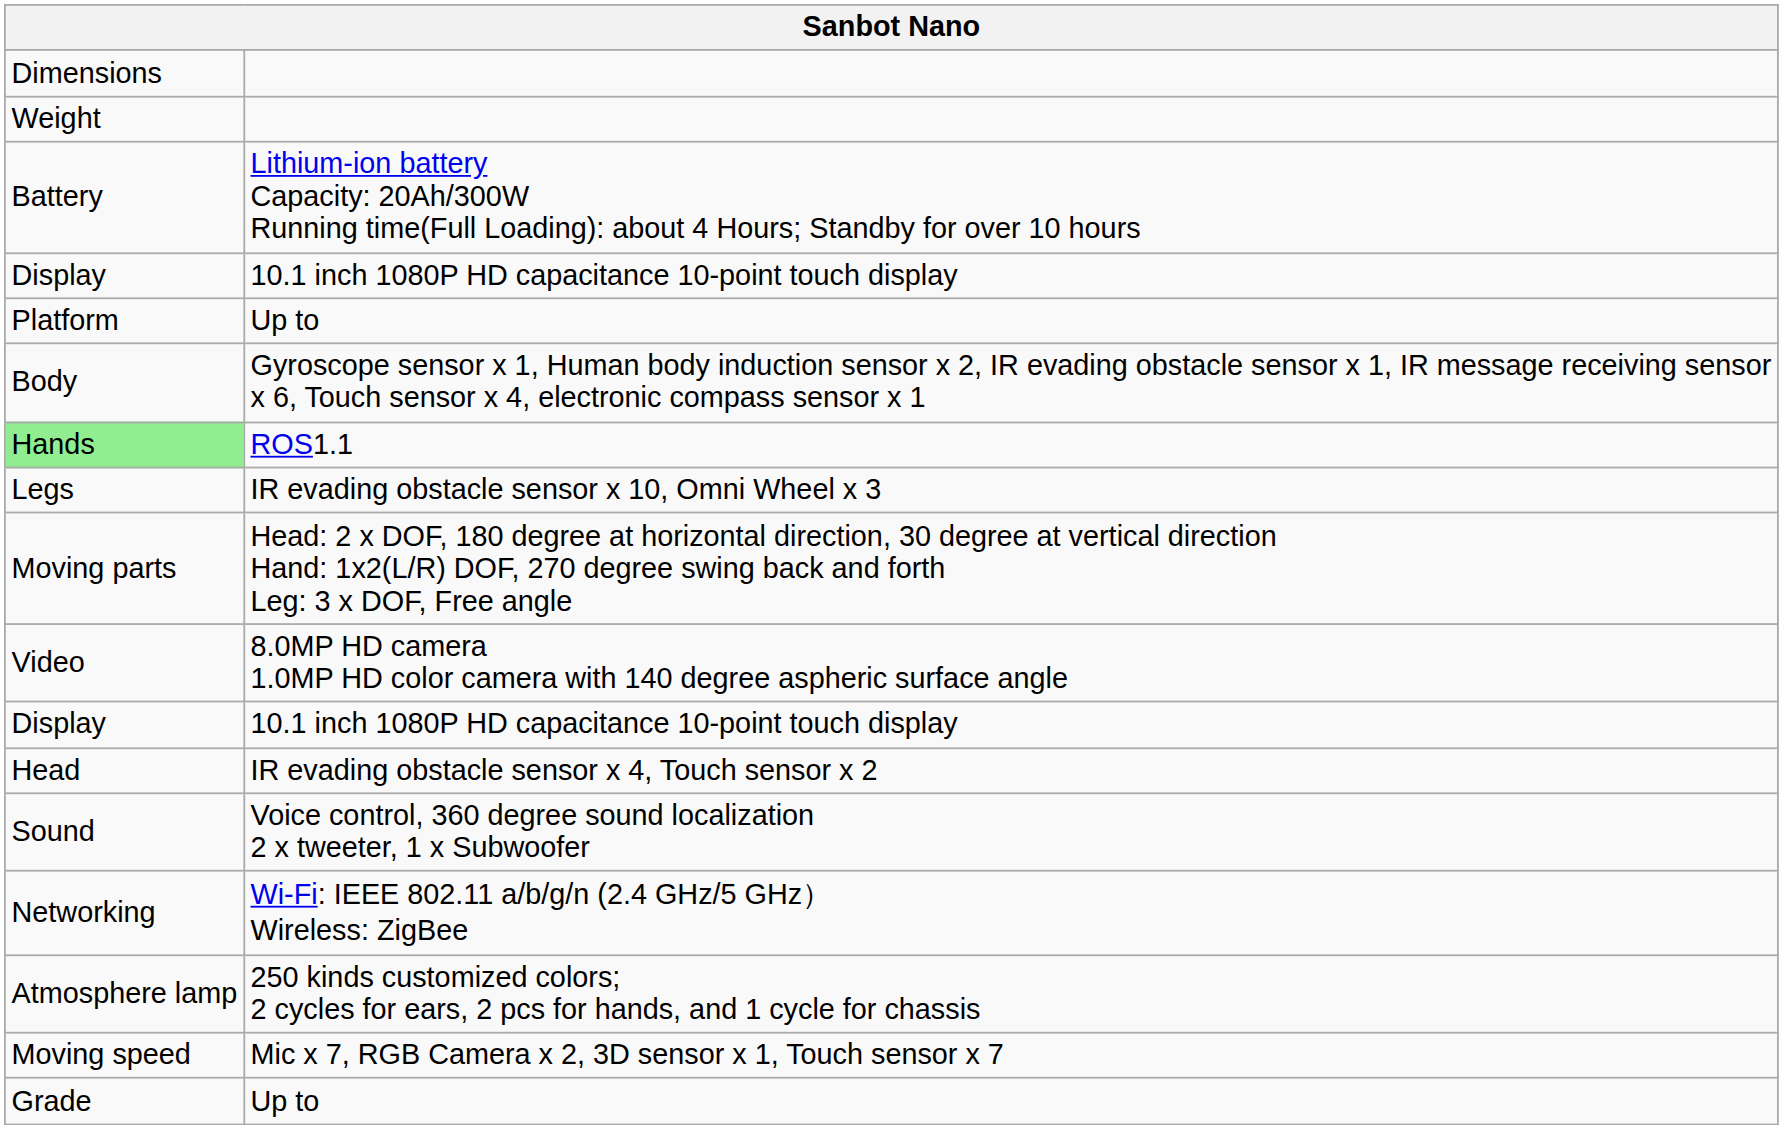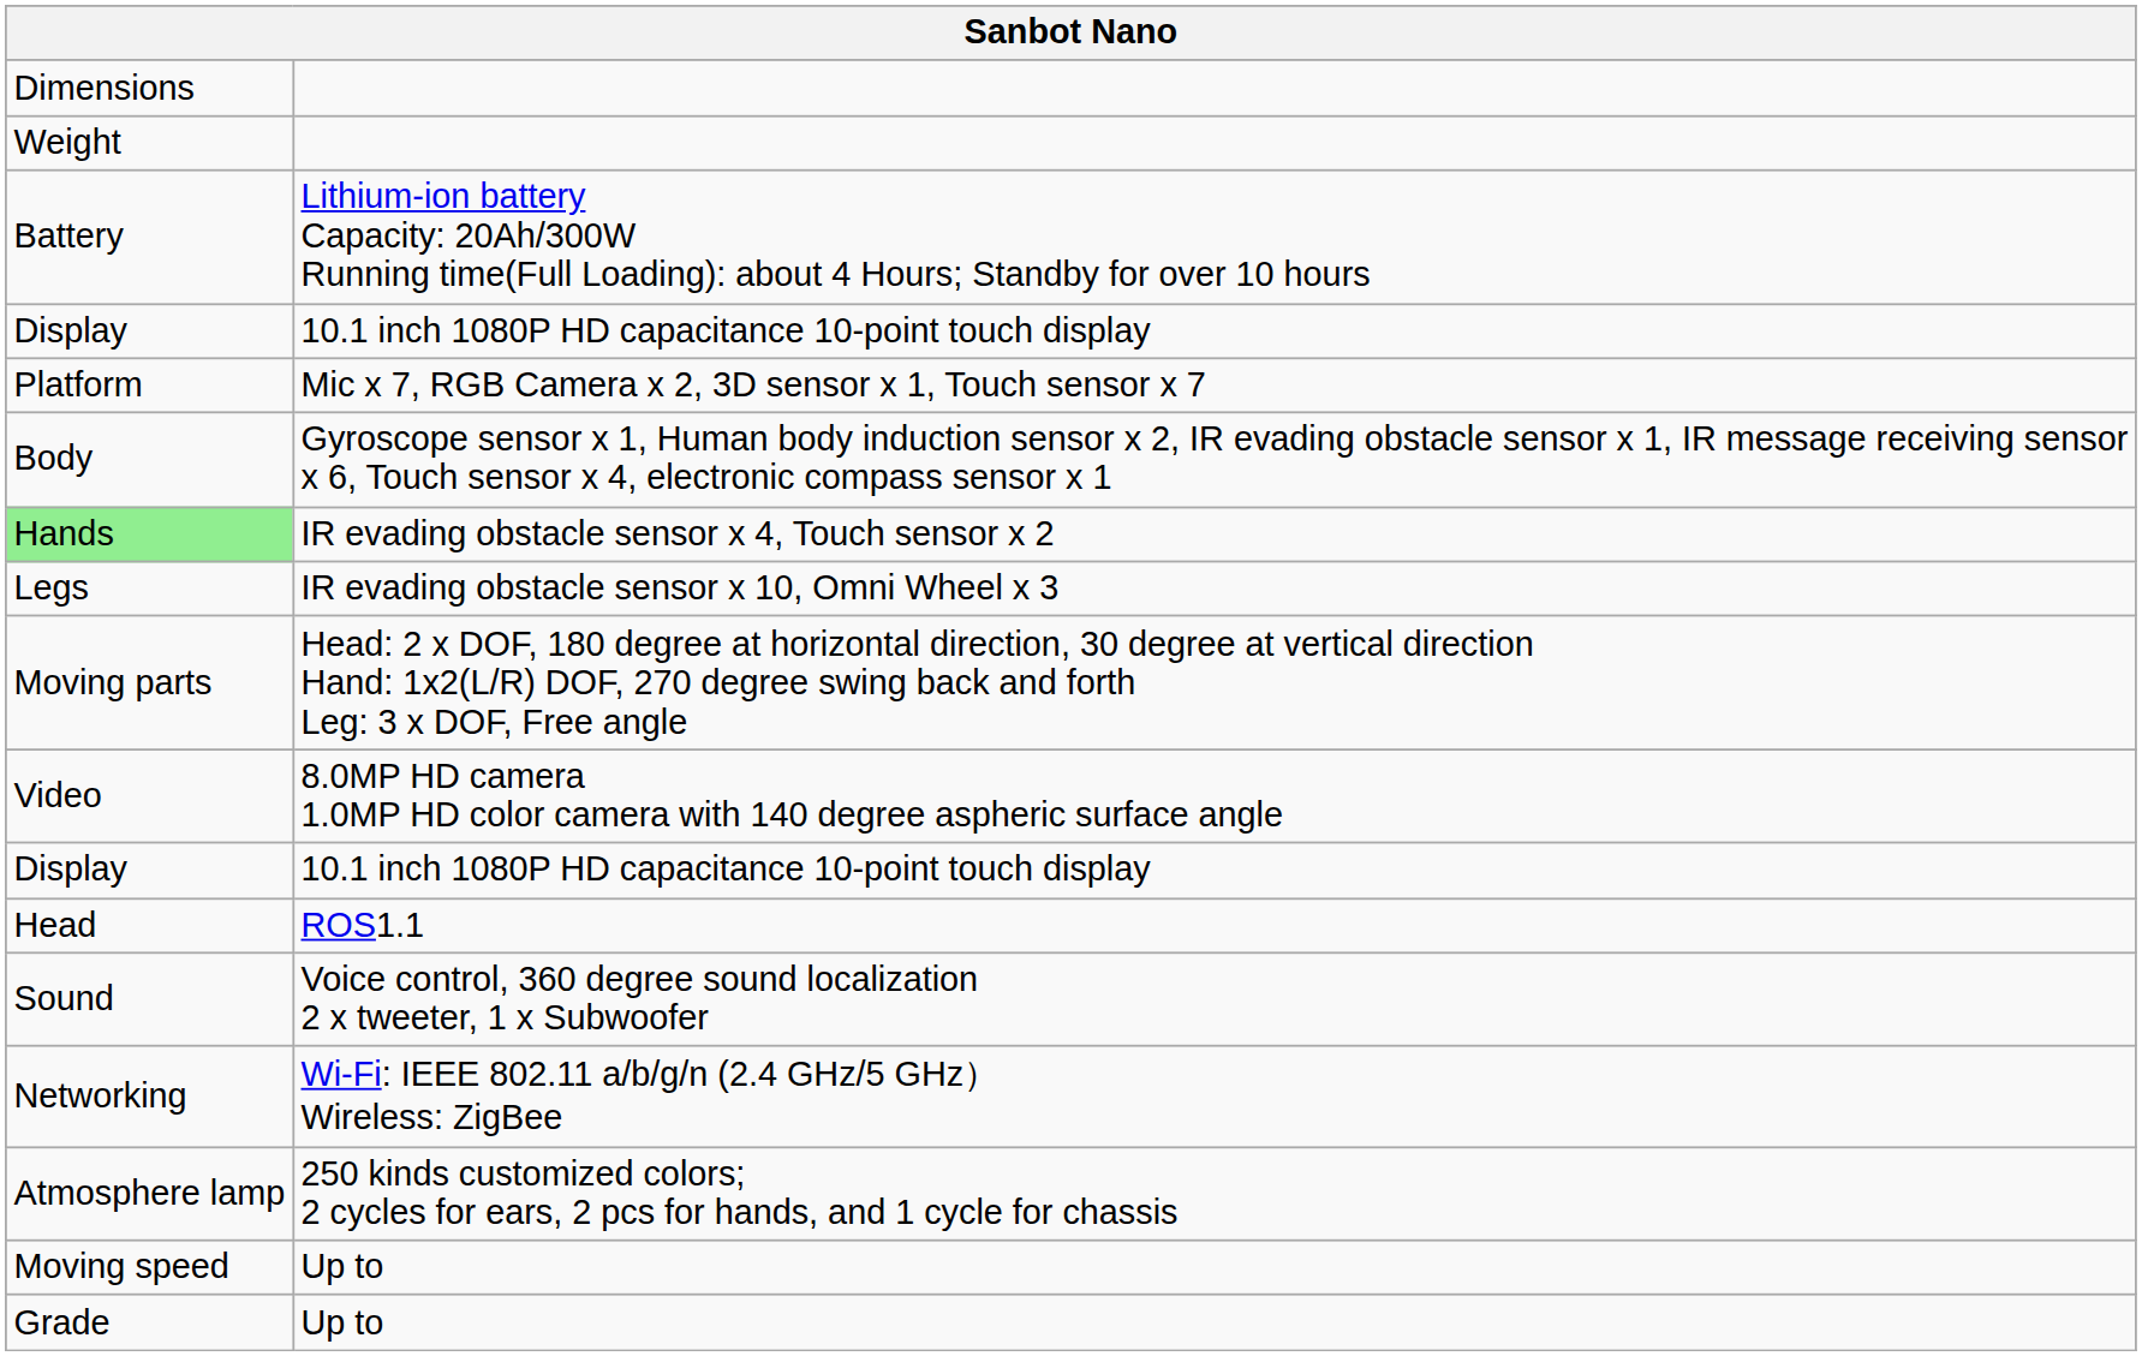row 6 | column 2: Up to -> Mic x 7, RGB Camera x 2, 3D sensor x 1, Touch sensor x 7
row 8 | column 2: ROS1.1 -> IR evading obstacle sensor x 4, Touch sensor x 2
row 13 | column 2: IR evading obstacle sensor x 4, Touch sensor x 2 -> ROS1.1
row 17 | column 2: Mic x 7, RGB Camera x 2, 3D sensor x 1, Touch sensor x 7 -> Up to
